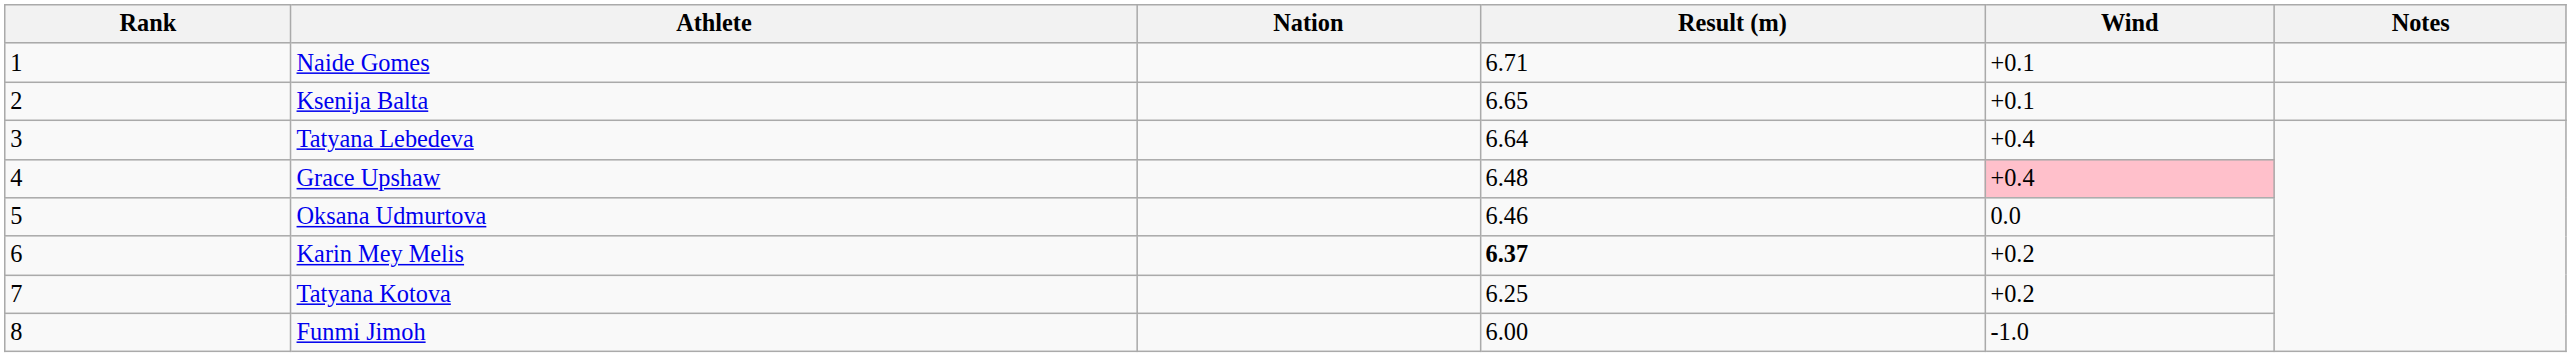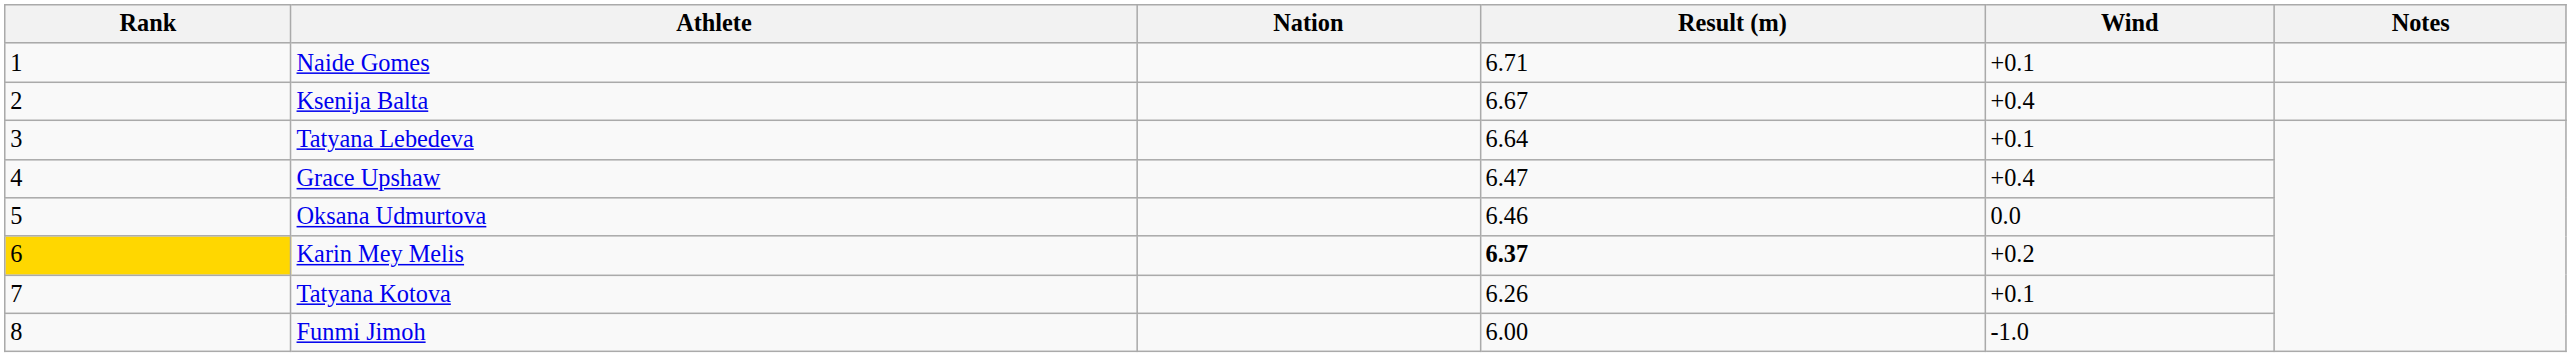Ksenija Balta | Result (m): 6.65 -> 6.67
Ksenija Balta | Wind: +0.1 -> +0.4
Tatyana Lebedeva | Wind: +0.4 -> +0.1
Grace Upshaw | Result (m): 6.48 -> 6.47
Grace Upshaw | Wind: pink background -> no background
Karin Mey Melis | Rank: no background -> gold background
Tatyana Kotova | Result (m): 6.25 -> 6.26
Tatyana Kotova | Wind: +0.2 -> +0.1
